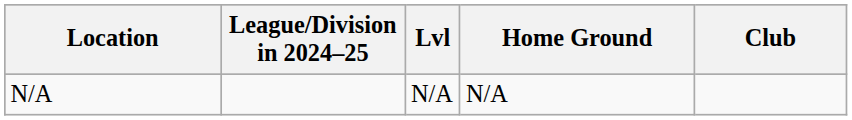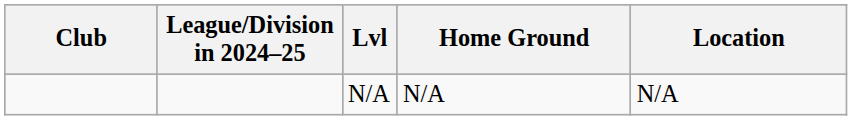columns swapped: Club <-> Location
